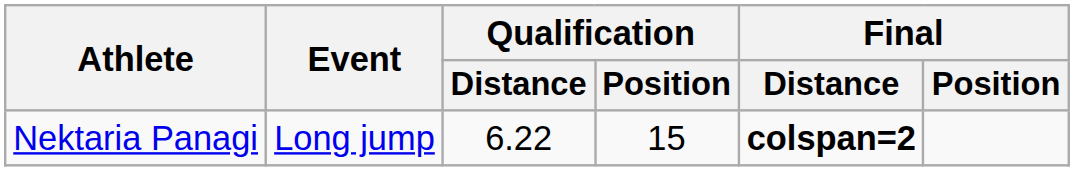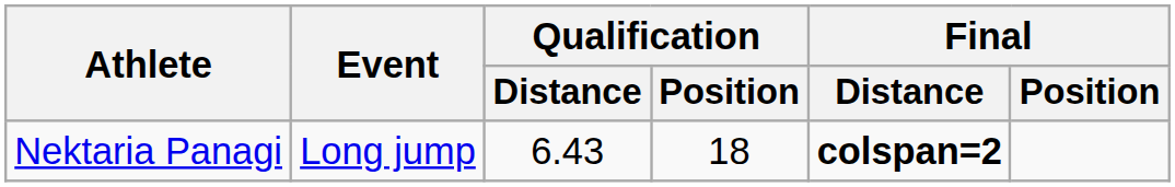Nektaria Panagi | Qualification / Distance: 6.22 -> 6.43
Nektaria Panagi | Qualification / Position: 15 -> 18
